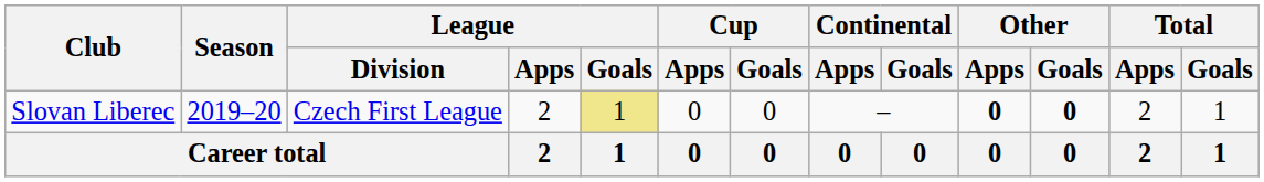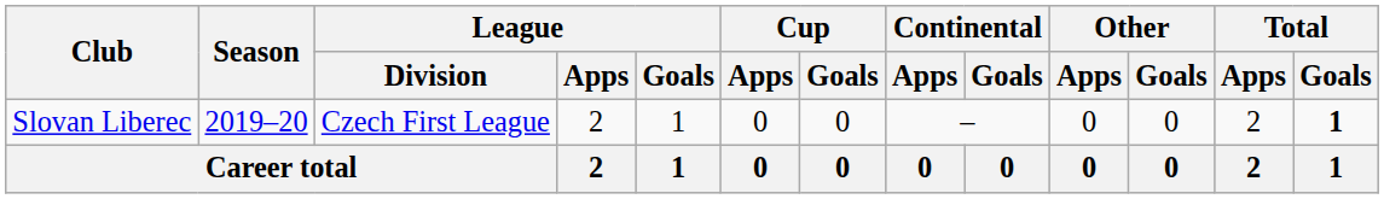Slovan Liberec | League / Goals: khaki background -> no background
Slovan Liberec | Other / Apps: bold -> normal
Slovan Liberec | Other / Goals: bold -> normal
Slovan Liberec | Total / Goals: normal -> bold
